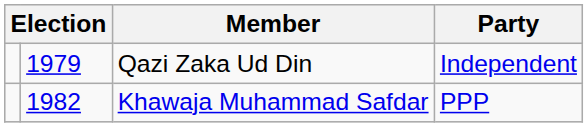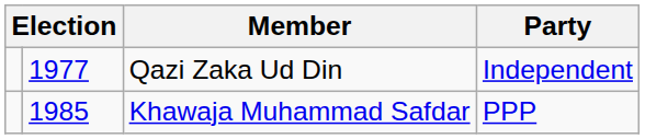Qazi Zaka Ud Din | column 2: 1979 -> 1977
Khawaja Muhammad Safdar | column 2: 1982 -> 1985
